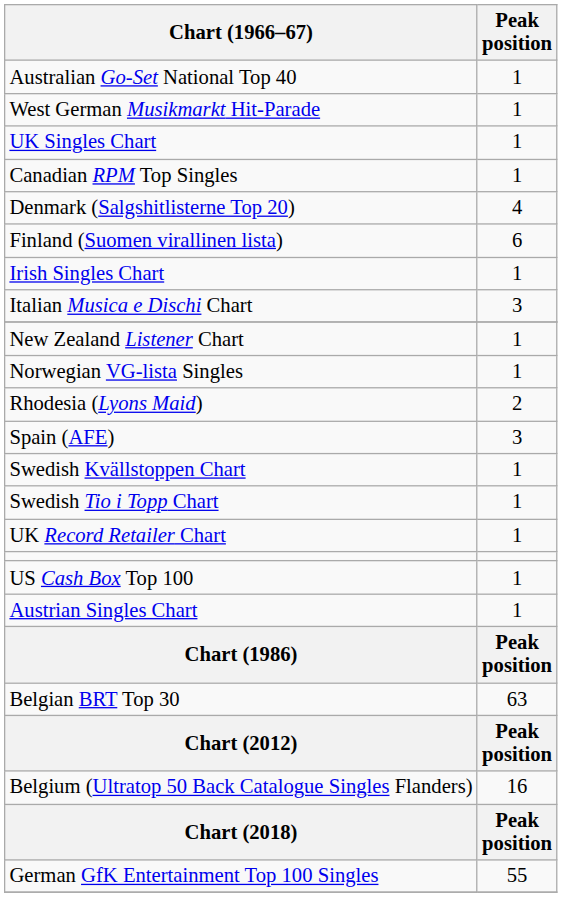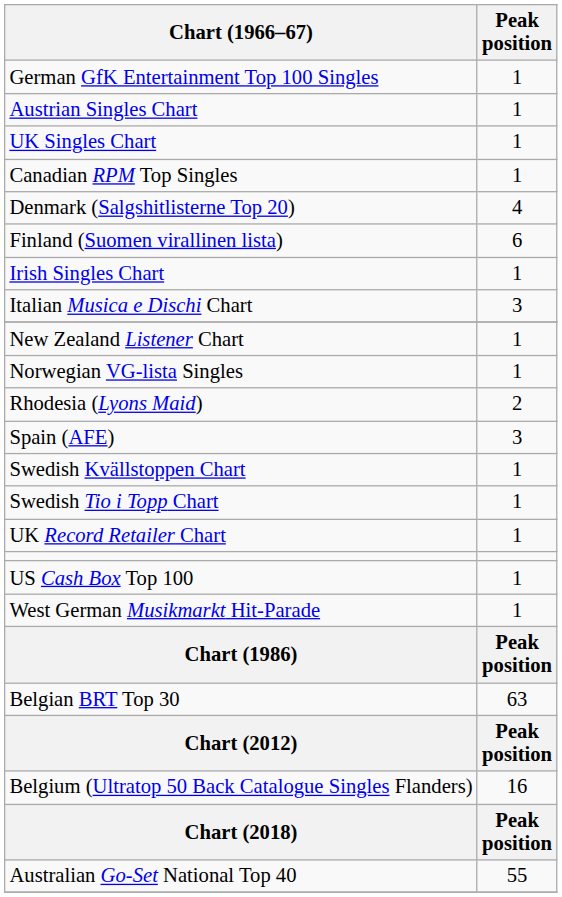row 2 | Chart (1966–67): Australian Go-Set National Top 40 -> German GfK Entertainment Top 100 Singles
row 3 | Chart (1966–67): West German Musikmarkt Hit-Parade -> Austrian Singles Chart
row 19 | Chart (1966–67): Austrian Singles Chart -> West German Musikmarkt Hit-Parade
row 25 | Chart (1966–67): German GfK Entertainment Top 100 Singles -> Australian Go-Set National Top 40
